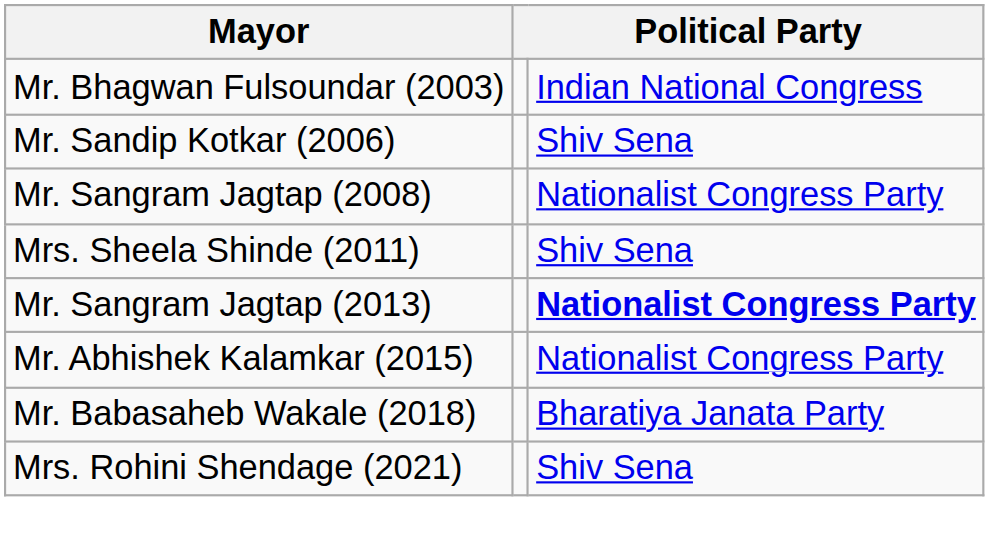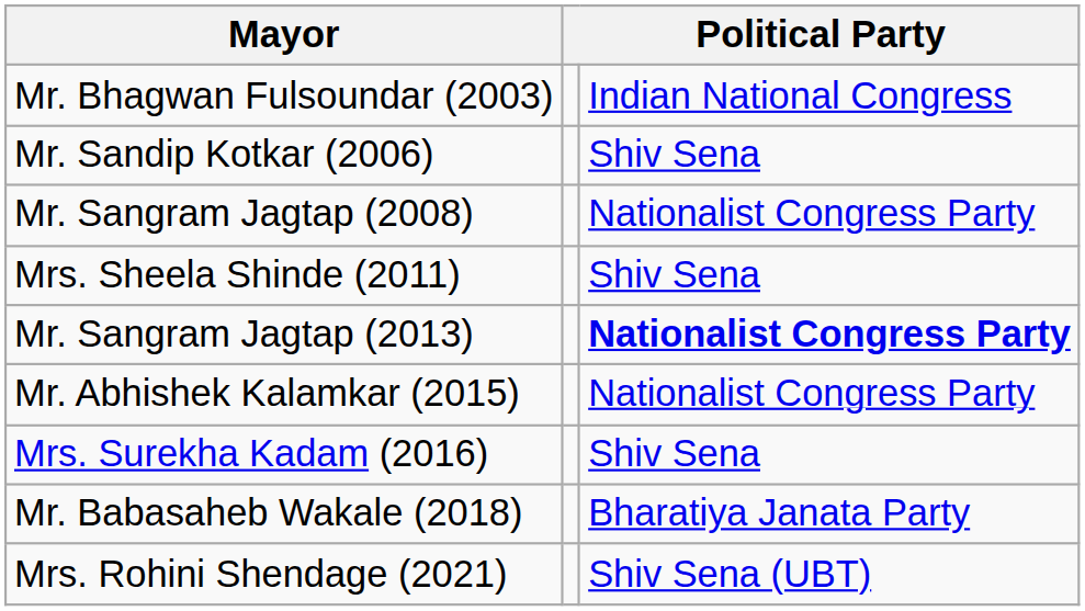+ row: Mrs. Surekha Kadam (2016) | Shiv Sena
Mrs. Rohini Shendage (2021) | column 3: Shiv Sena -> Shiv Sena (UBT)
